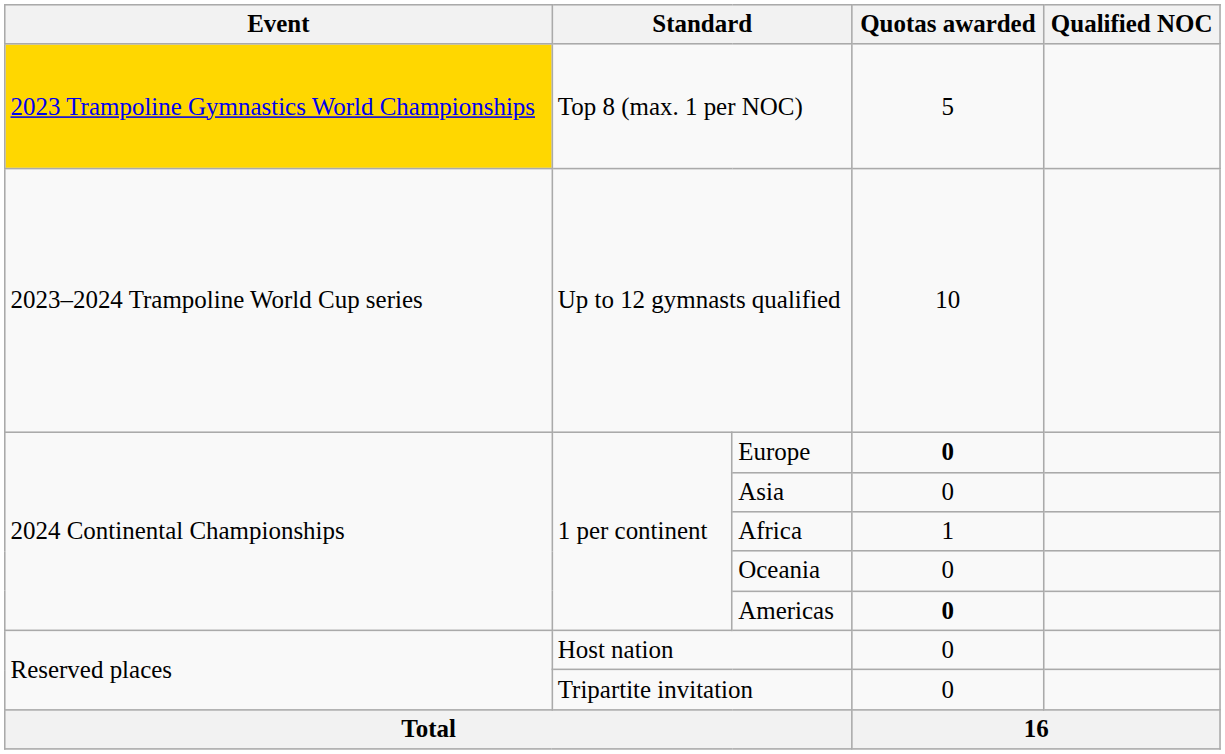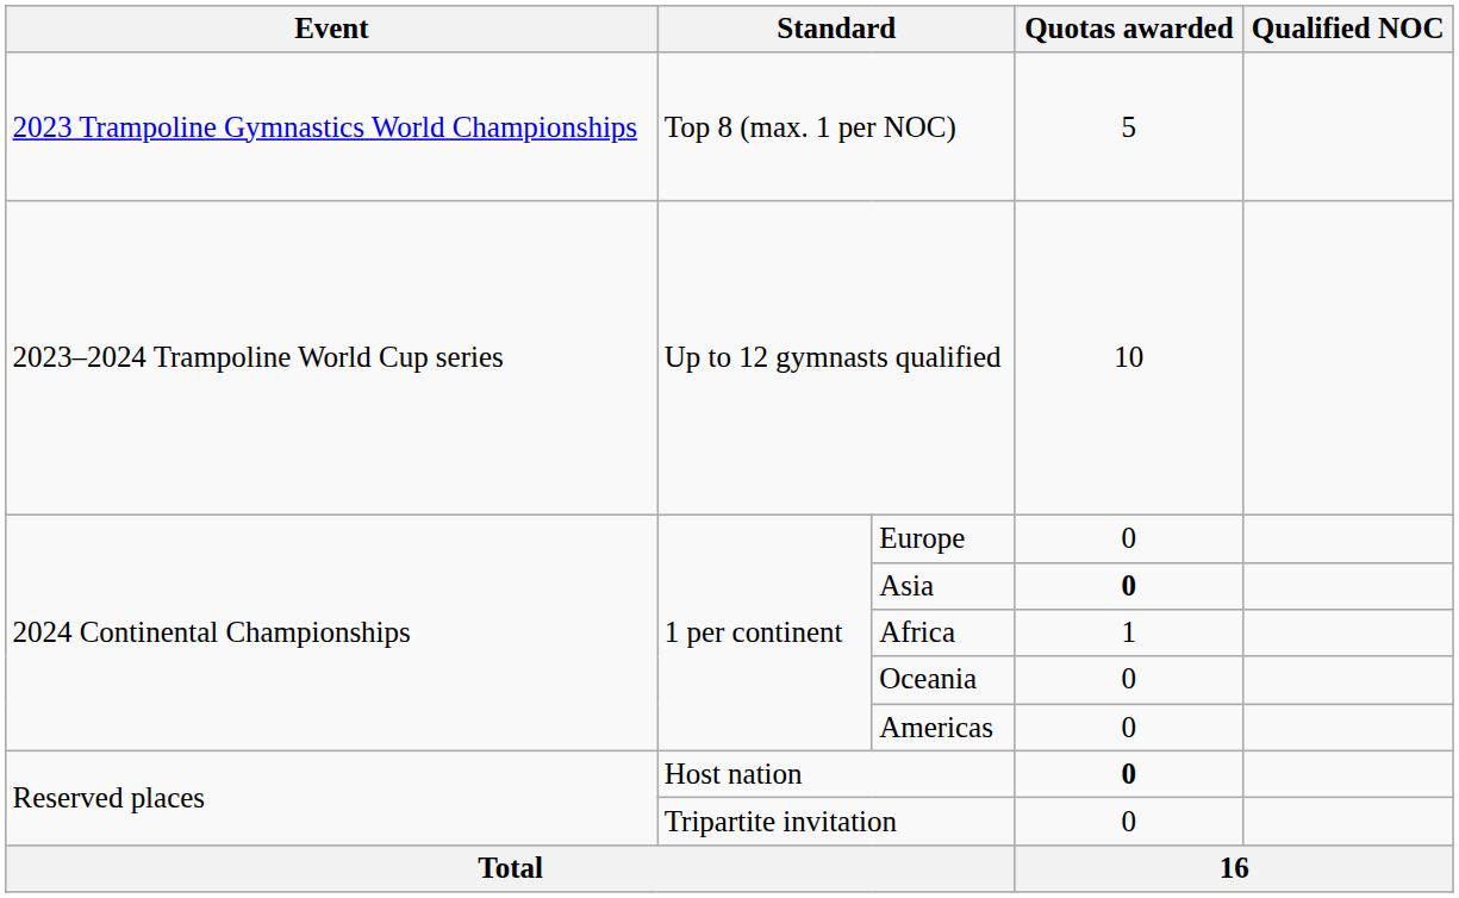Top 8 (max. 1 per NOC) | Event: gold background -> no background
Europe | Quotas awarded: bold -> normal
Asia | Quotas awarded: normal -> bold
Americas | Quotas awarded: bold -> normal
Host nation | Quotas awarded: normal -> bold
